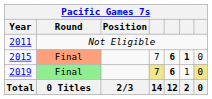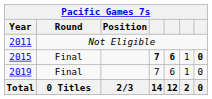2015 | Round: lightsalmon background -> no background
2015 | column 4: normal -> bold
2015 | column 6: bold -> normal
2015 | column 7: normal -> bold
2019 | Round: lightgreen background -> no background
2019 | column 4: khaki background -> no background
2019 | column 5: bold -> normal
2019 | column 7: khaki background -> no background
